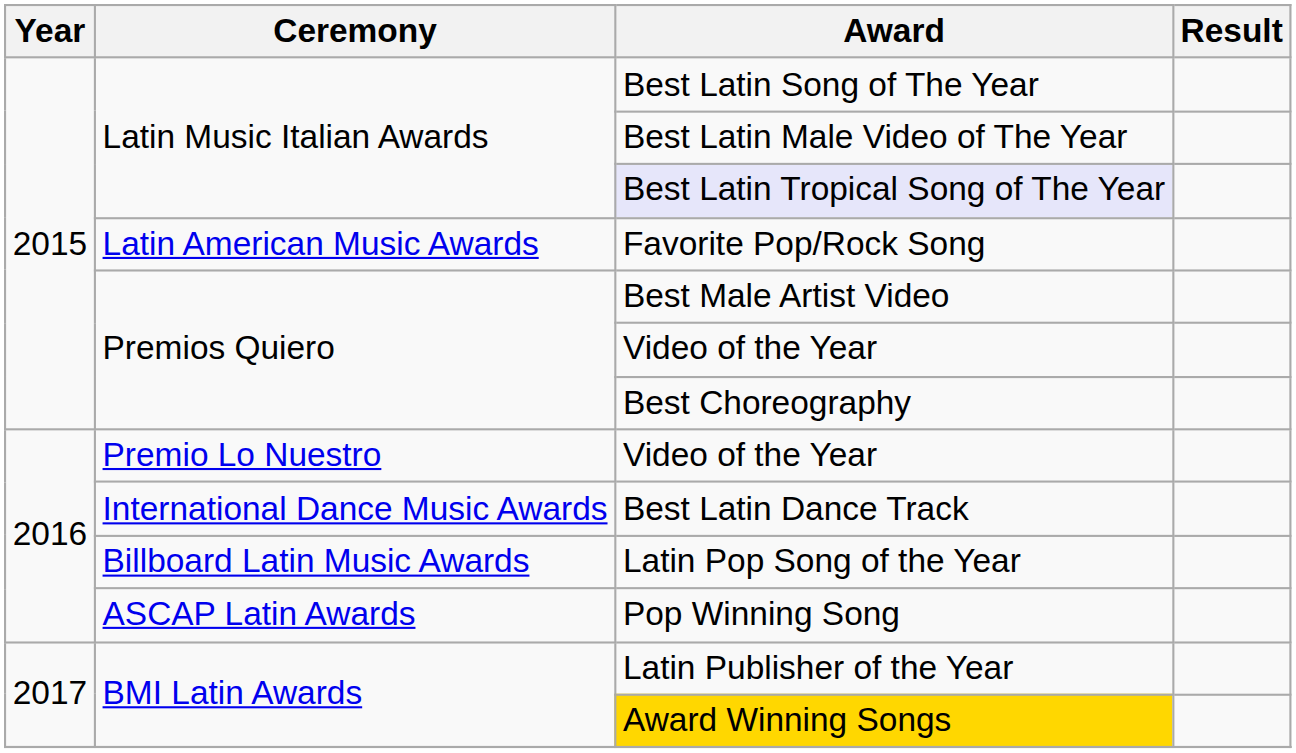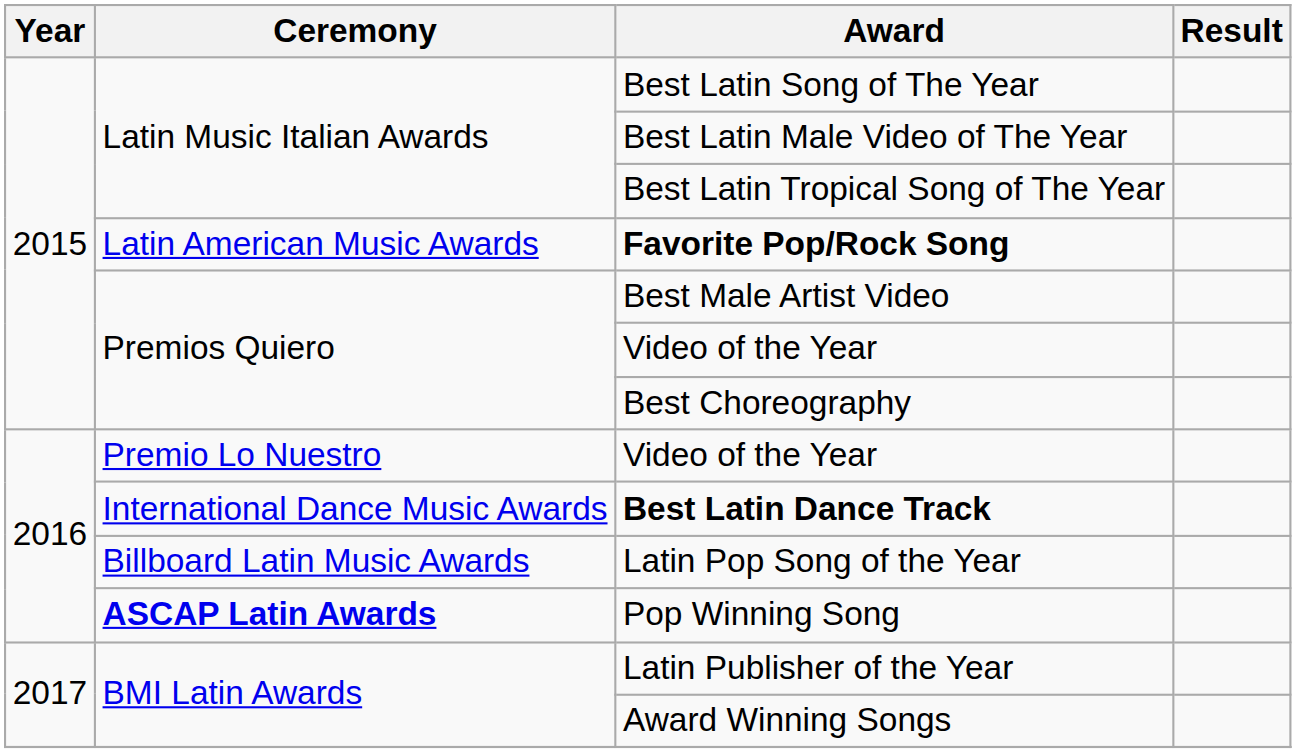Best Latin Tropical Song of The Year | Award: lavender background -> no background
Favorite Pop/Rock Song | Award: normal -> bold
Best Latin Dance Track | Award: normal -> bold
Pop Winning Song | Ceremony: normal -> bold
Award Winning Songs | Award: gold background -> no background
